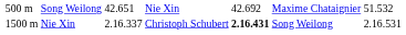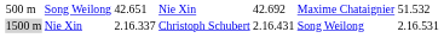row 2 | column 1: no background -> lightgrey background
row 2 | column 5: bold -> normal
